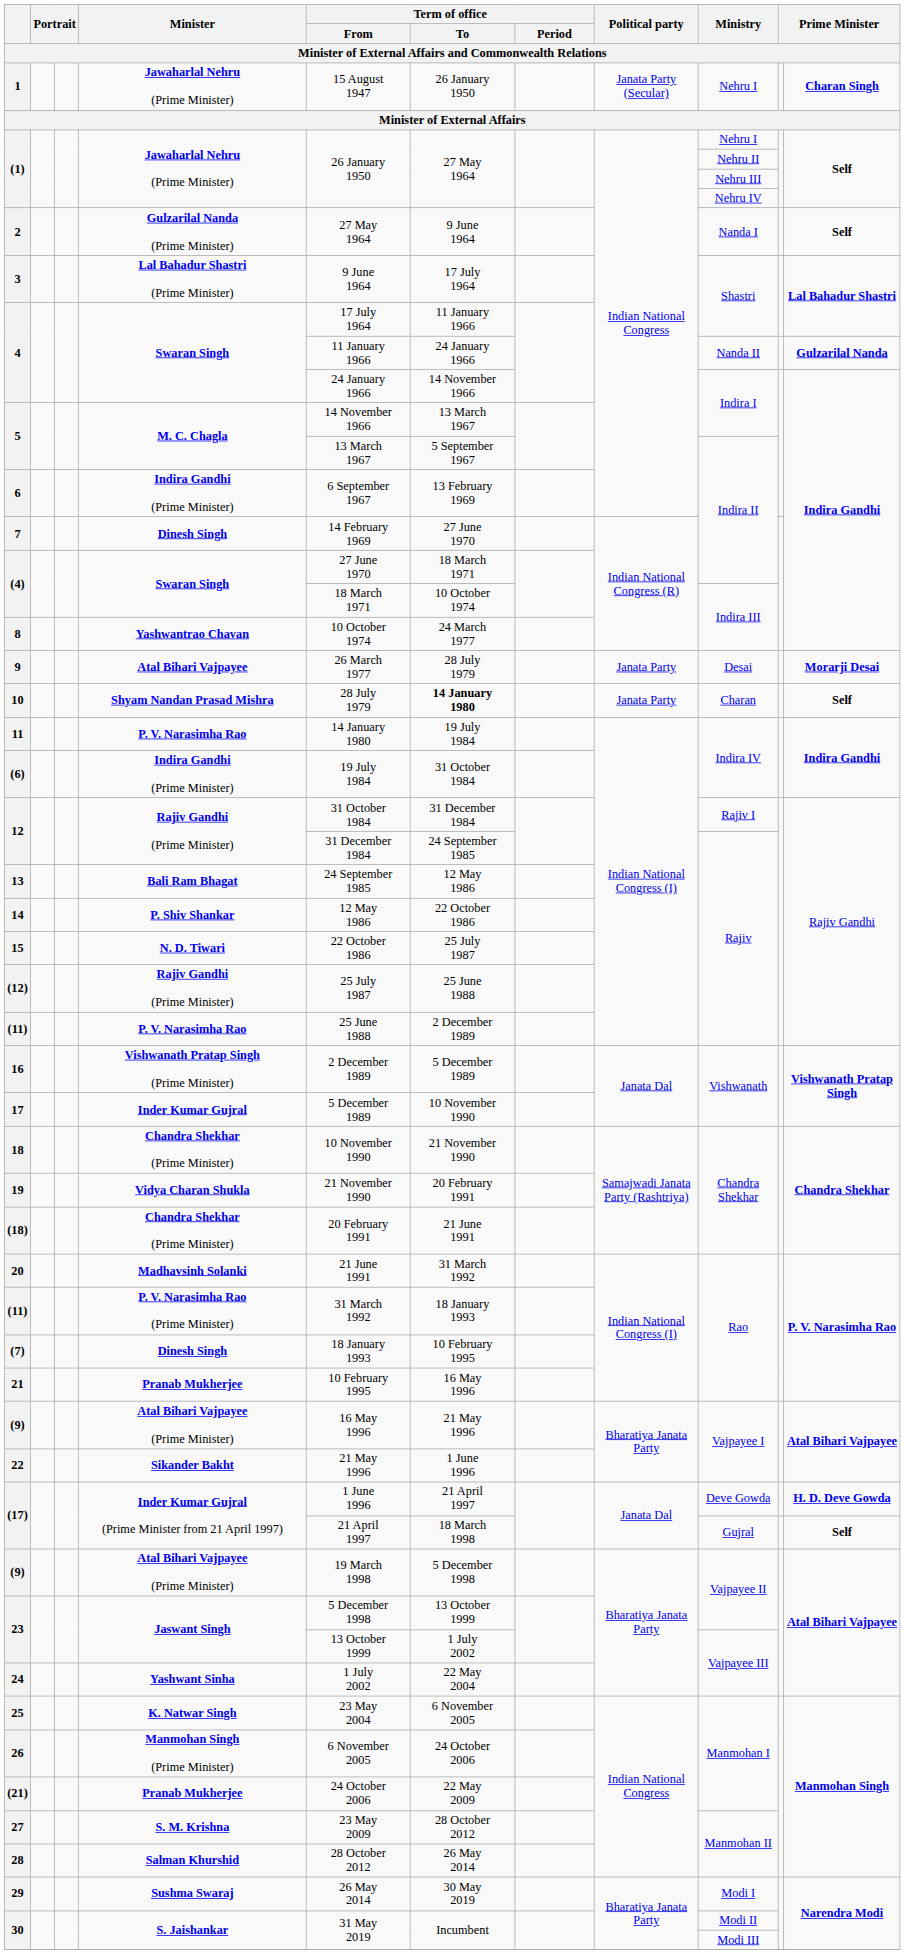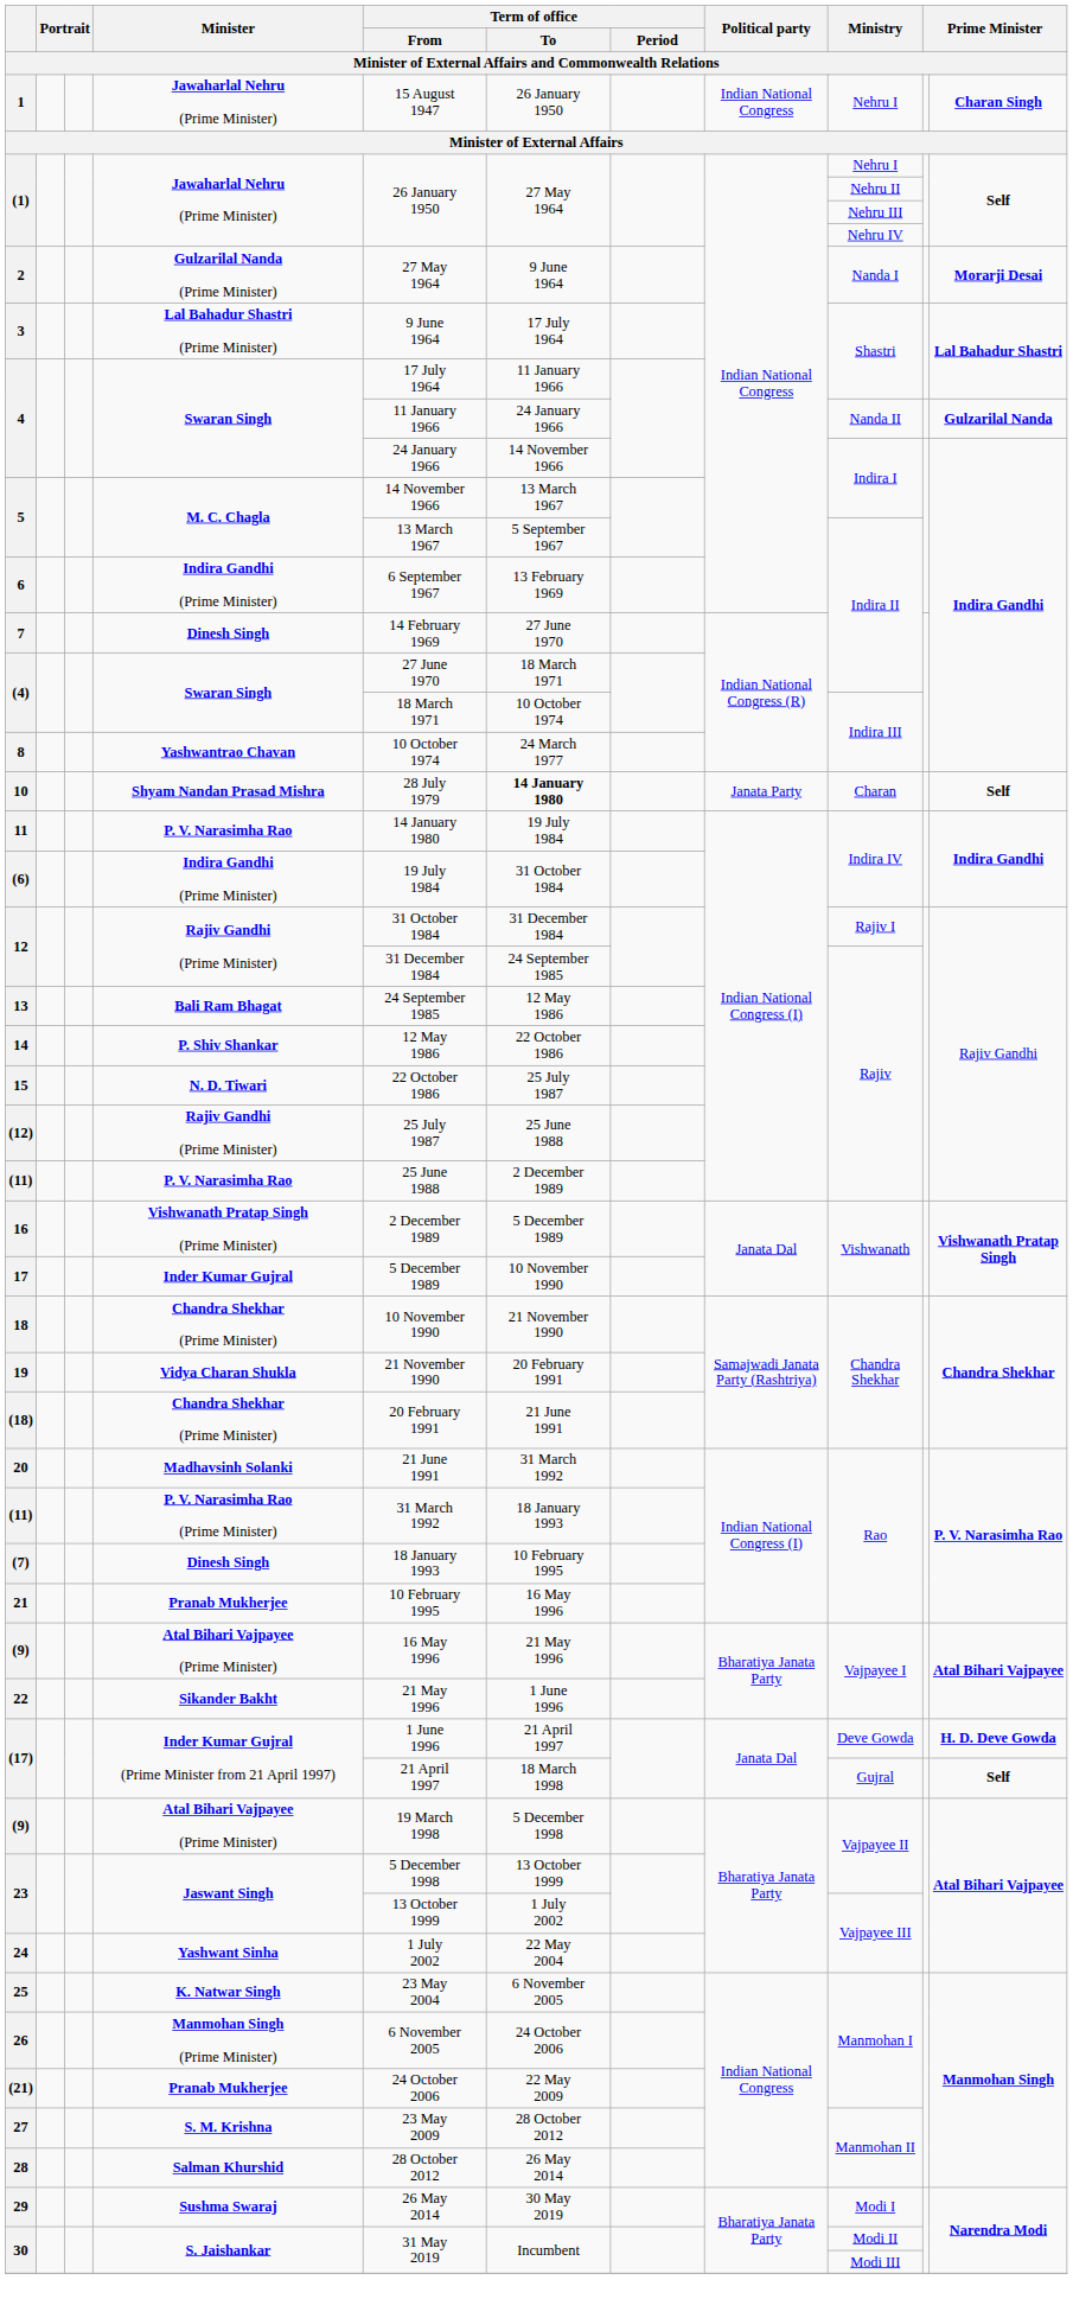1 | Political party: Janata Party (Secular) -> Indian National Congress
2 | column 11: Self -> Morarji Desai
- row: 9 | Atal Bihari Vajpayee | 26 March 1977 | 28 July 1979 | Janata Party | Desai | Morarji Desai
